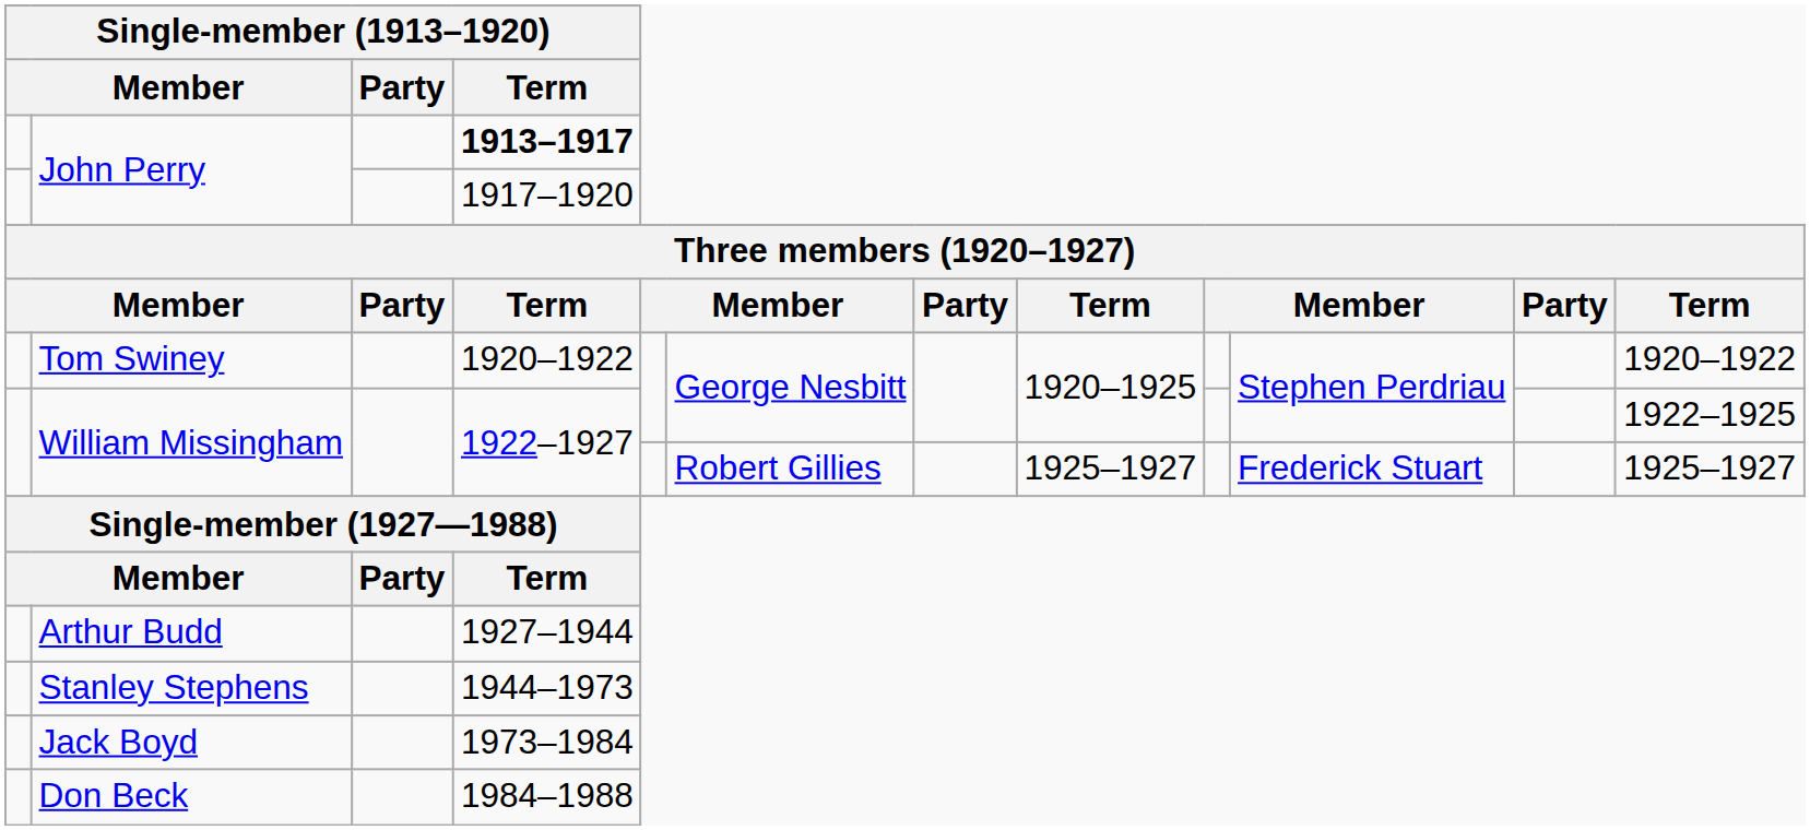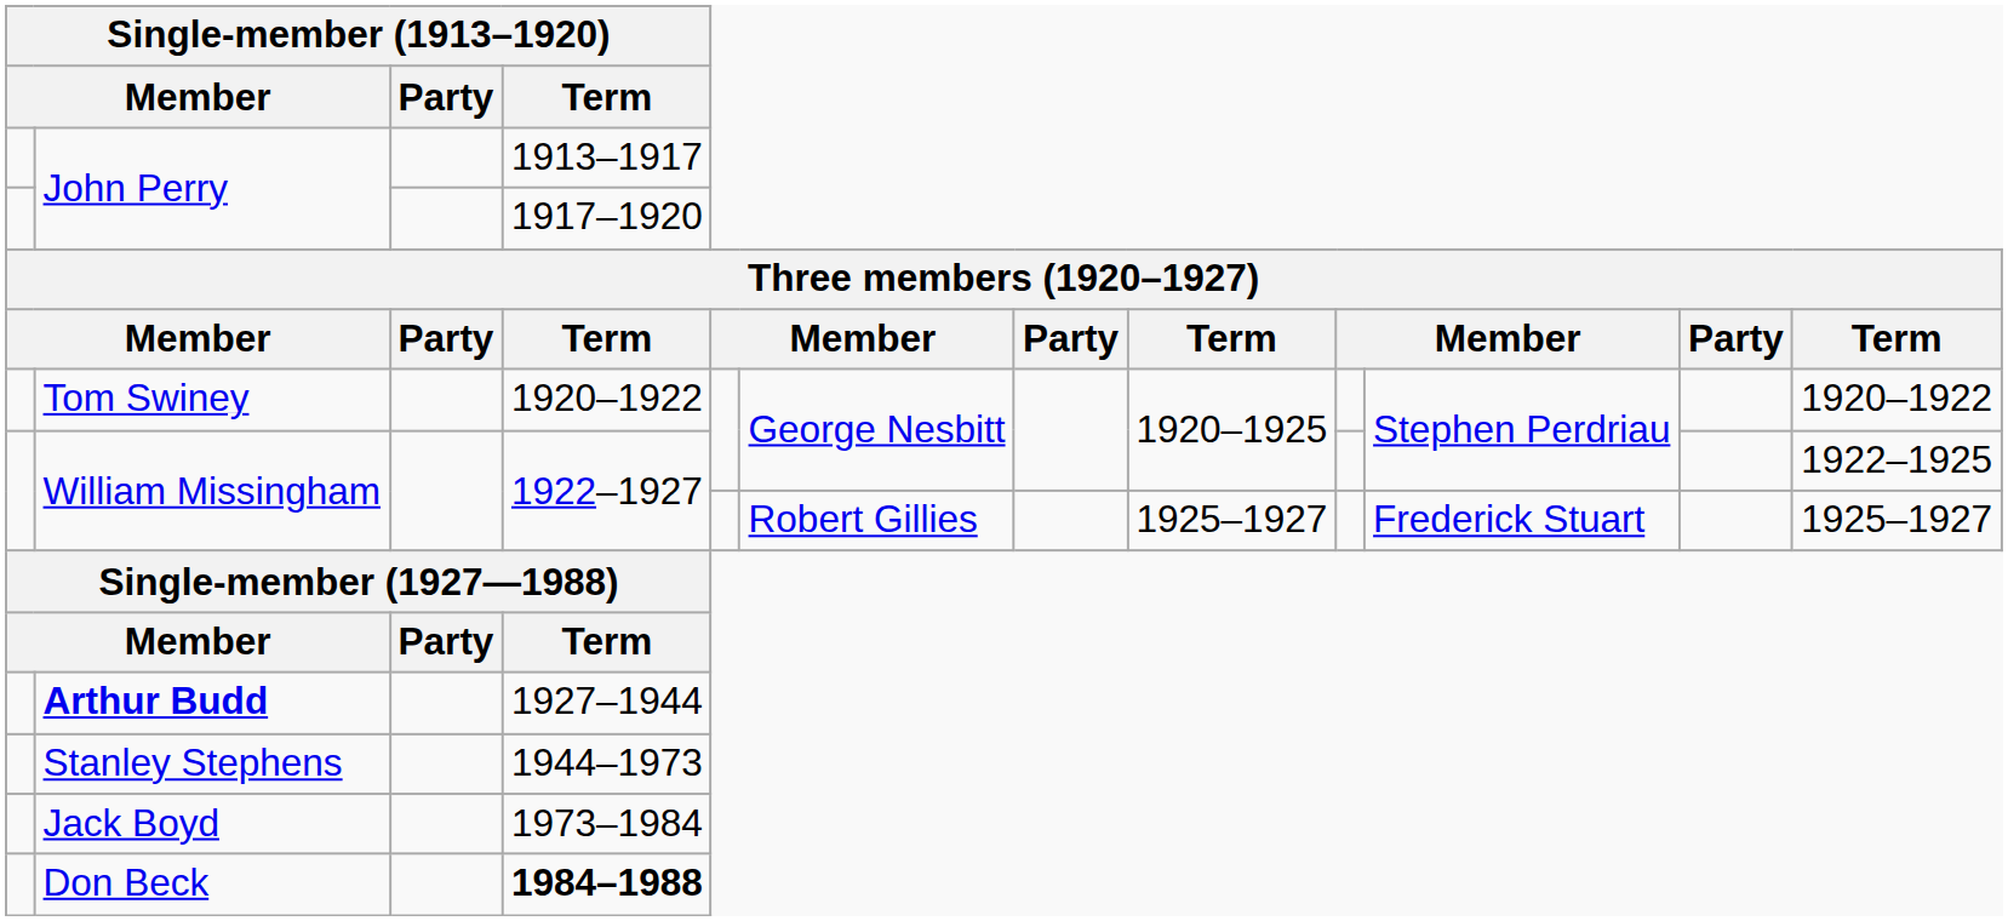1913–1917 | Single-member (1913–1920) / Term: bold -> normal
1927–1944 | column 2: normal -> bold
1984–1988 | Single-member (1913–1920) / Term: normal -> bold
